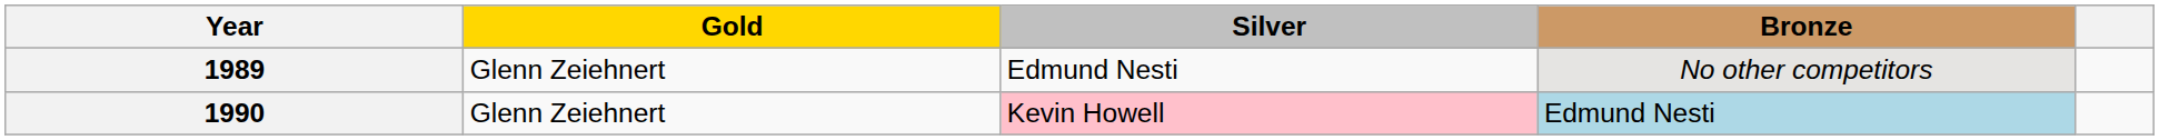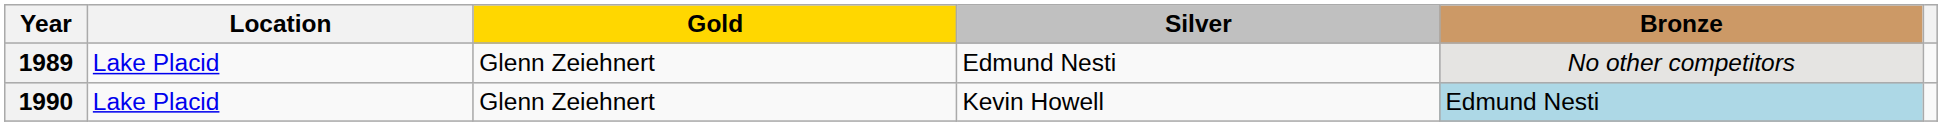+ column: Location | Lake Placid | Lake Placid
1990 | Silver: pink background -> no background
